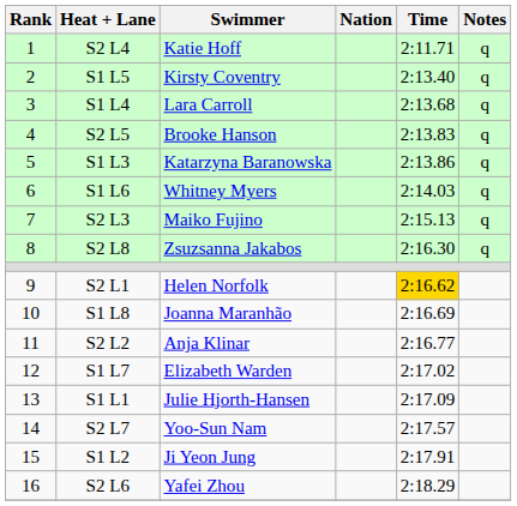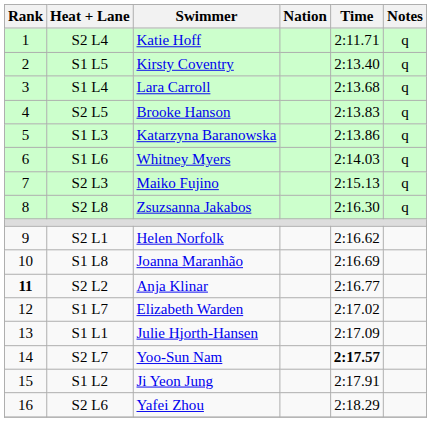S2 L1 | Time: gold background -> no background
S2 L2 | Rank: normal -> bold
S2 L7 | Time: normal -> bold
